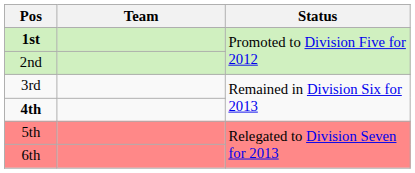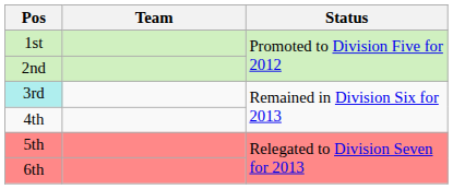1st | Pos: bold -> normal
3rd | Pos: no background -> paleturquoise background
4th | Pos: bold -> normal
